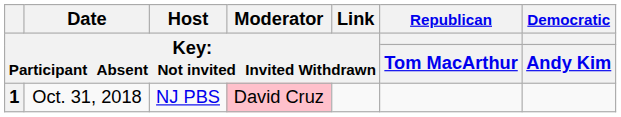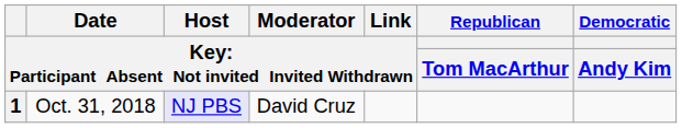1 | column 3: no background -> lavender background
1 | column 4: pink background -> no background
